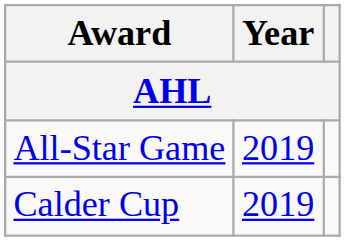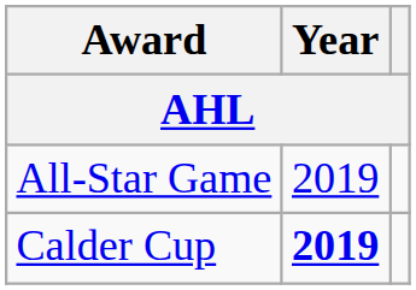Calder Cup | Year: normal -> bold
